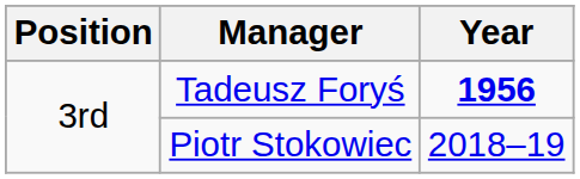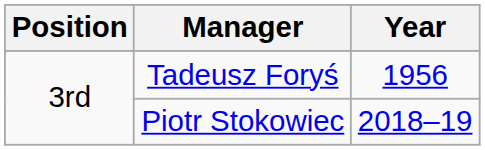Tadeusz Foryś | Year: bold -> normal
